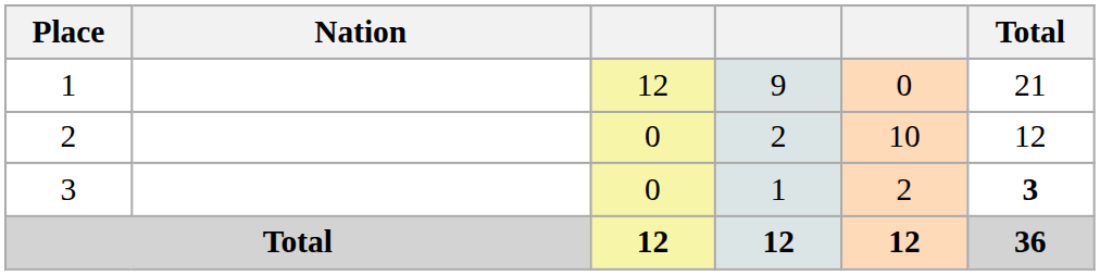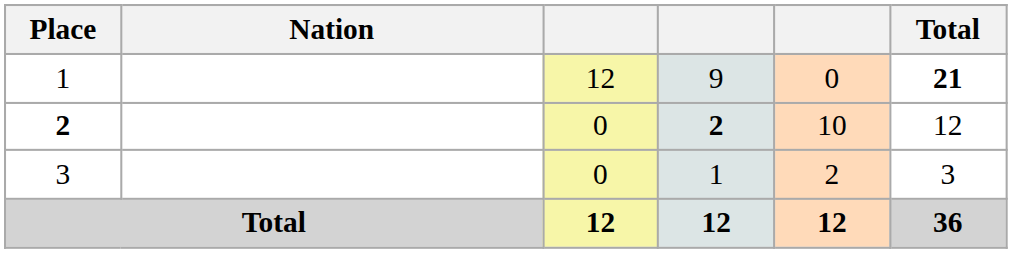row 2 | Total: normal -> bold
row 3 | Place: normal -> bold
row 3 | column 4: normal -> bold
row 4 | Total: bold -> normal
